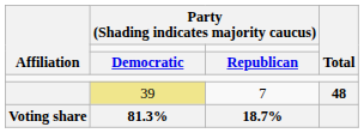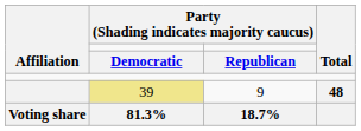48 | column 3: 7 -> 9
